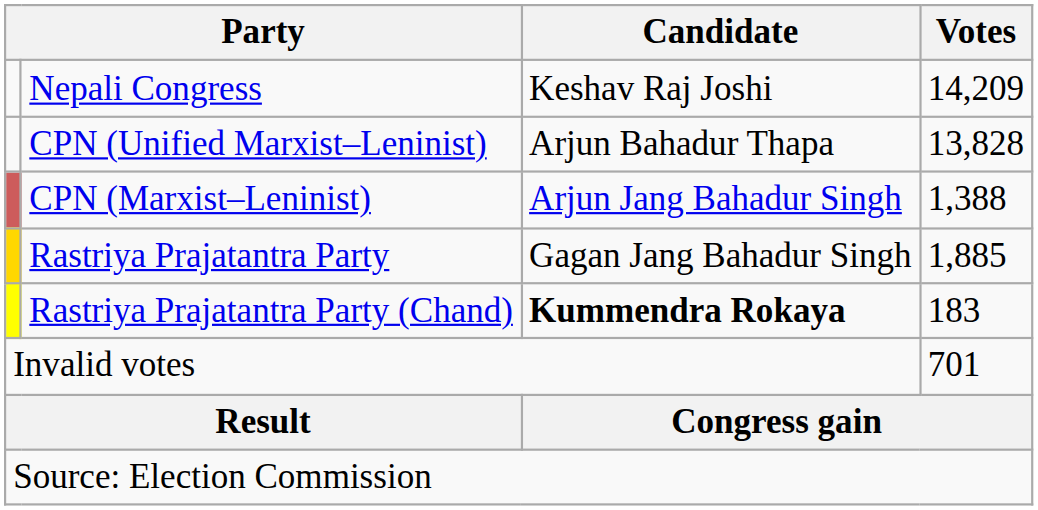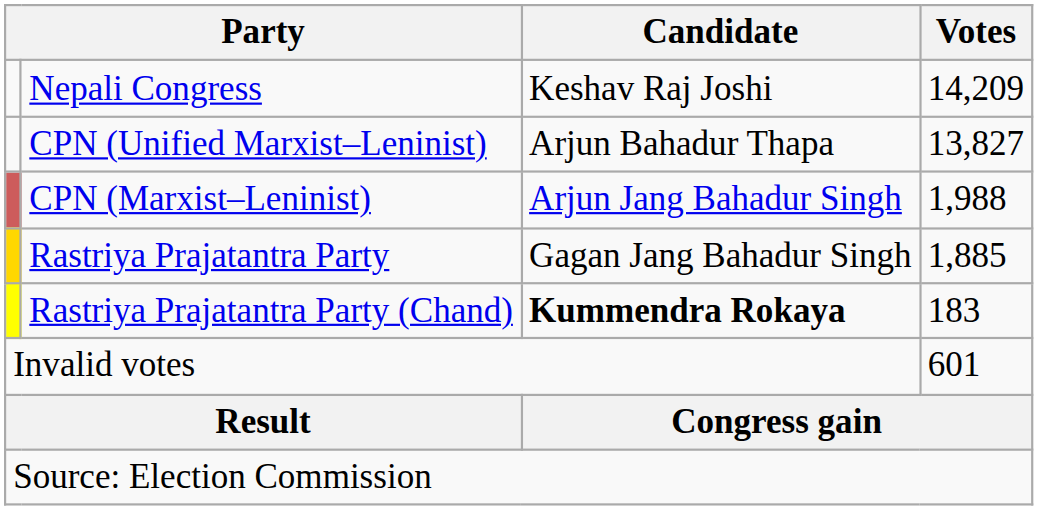CPN (Unified Marxist–Leninist) | Votes: 13,828 -> 13,827
CPN (Marxist–Leninist) | Votes: 1,388 -> 1,988
Invalid votes | Votes: 701 -> 601
